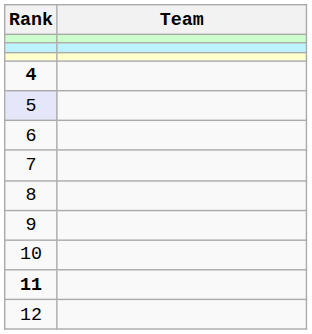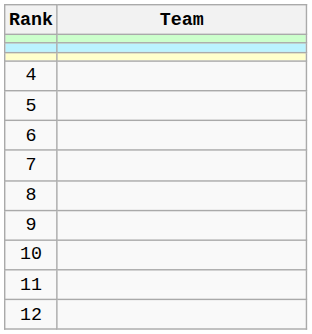row 5 | Rank: bold -> normal
row 6 | Rank: lavender background -> no background
row 12 | Rank: bold -> normal
